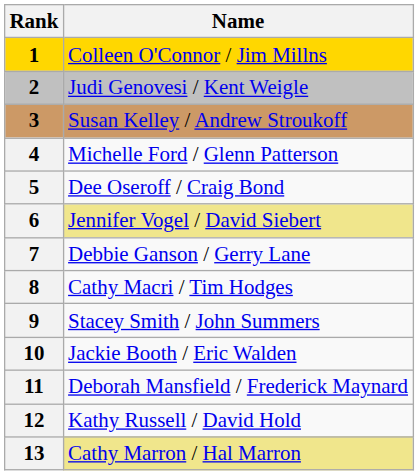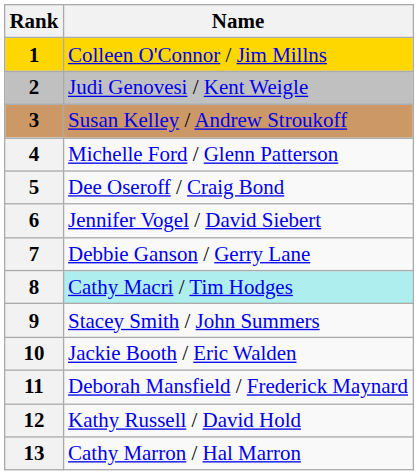Jennifer Vogel / David Siebert | Name: khaki background -> no background
Cathy Macri / Tim Hodges | Name: no background -> paleturquoise background
Cathy Marron / Hal Marron | Name: khaki background -> no background
